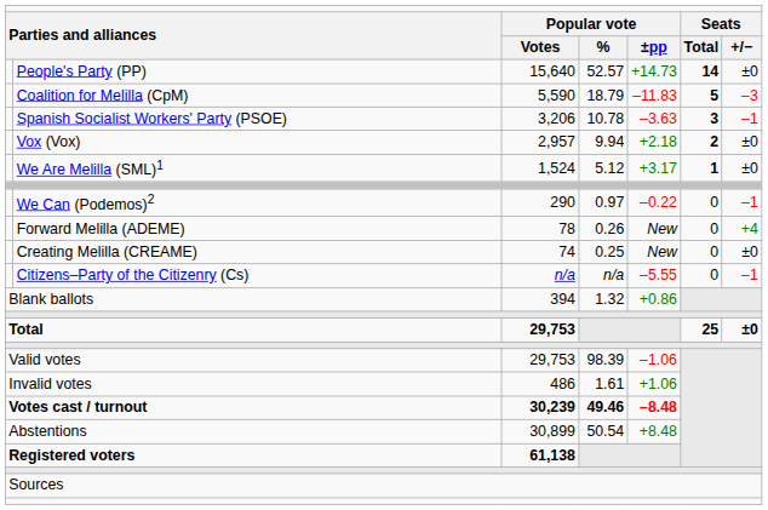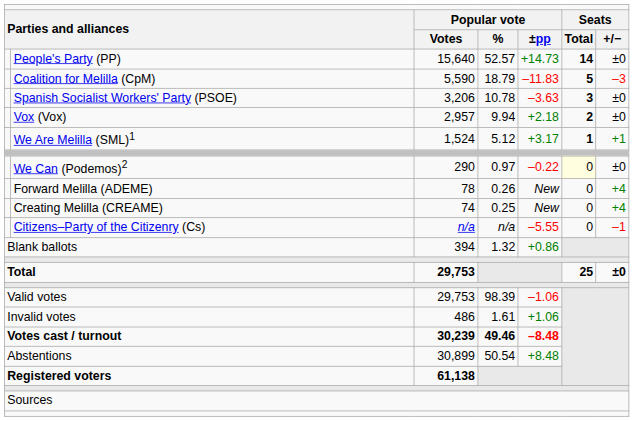Spanish Socialist Workers' Party (PSOE) | column 7: –1 -> ±0
We Are Melilla (SML)1 | column 7: ±0 -> +1
We Can (Podemos)2 | column 6: no background -> lightyellow background
We Can (Podemos)2 | column 7: –1 -> ±0
Creating Melilla (CREAME) | column 7: ±0 -> +4
